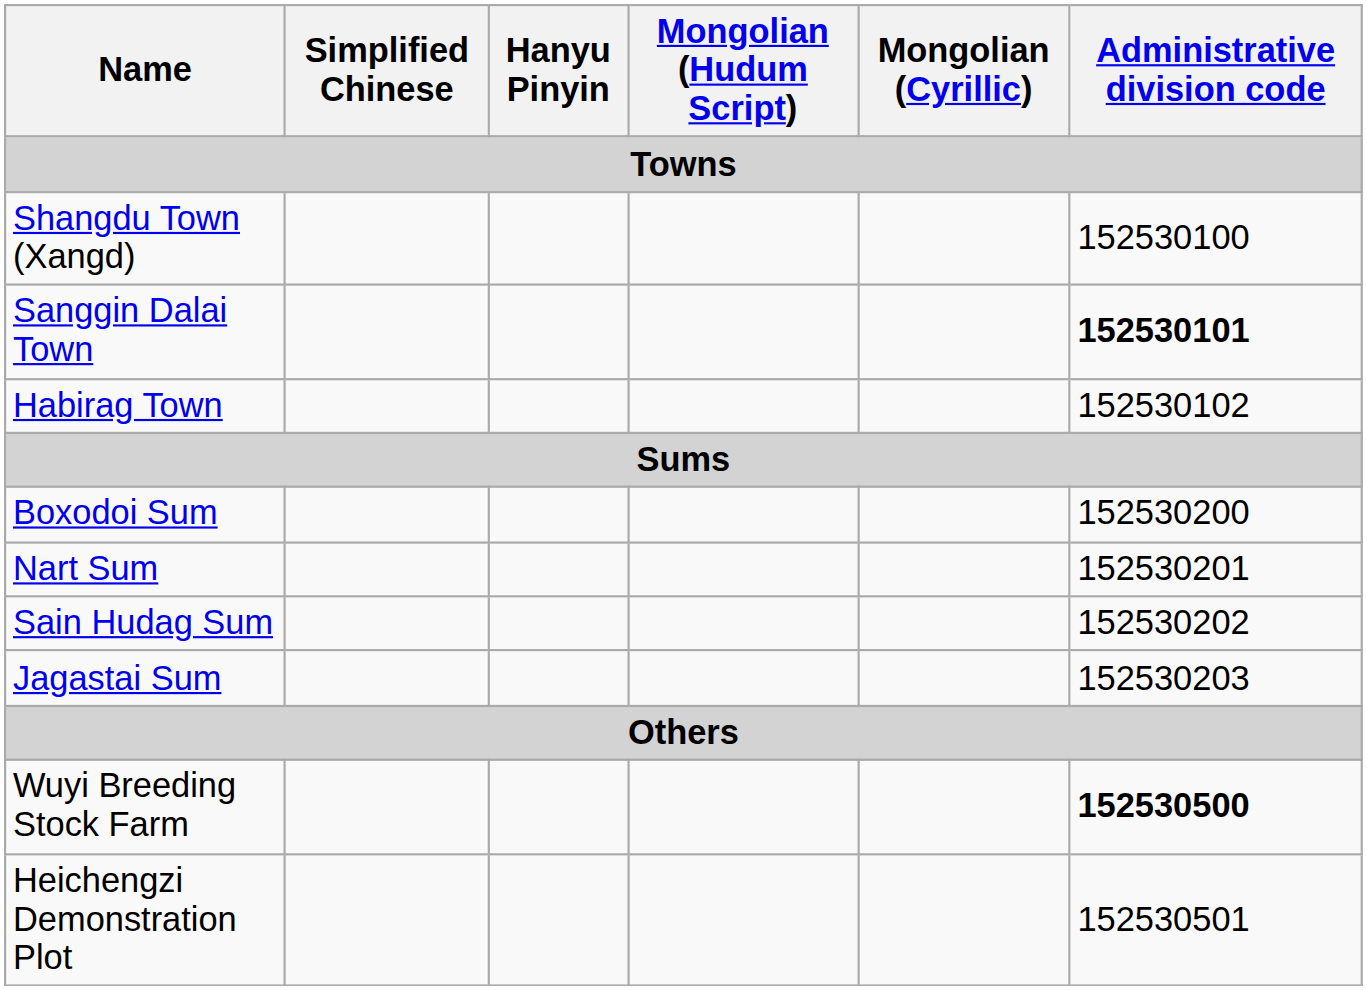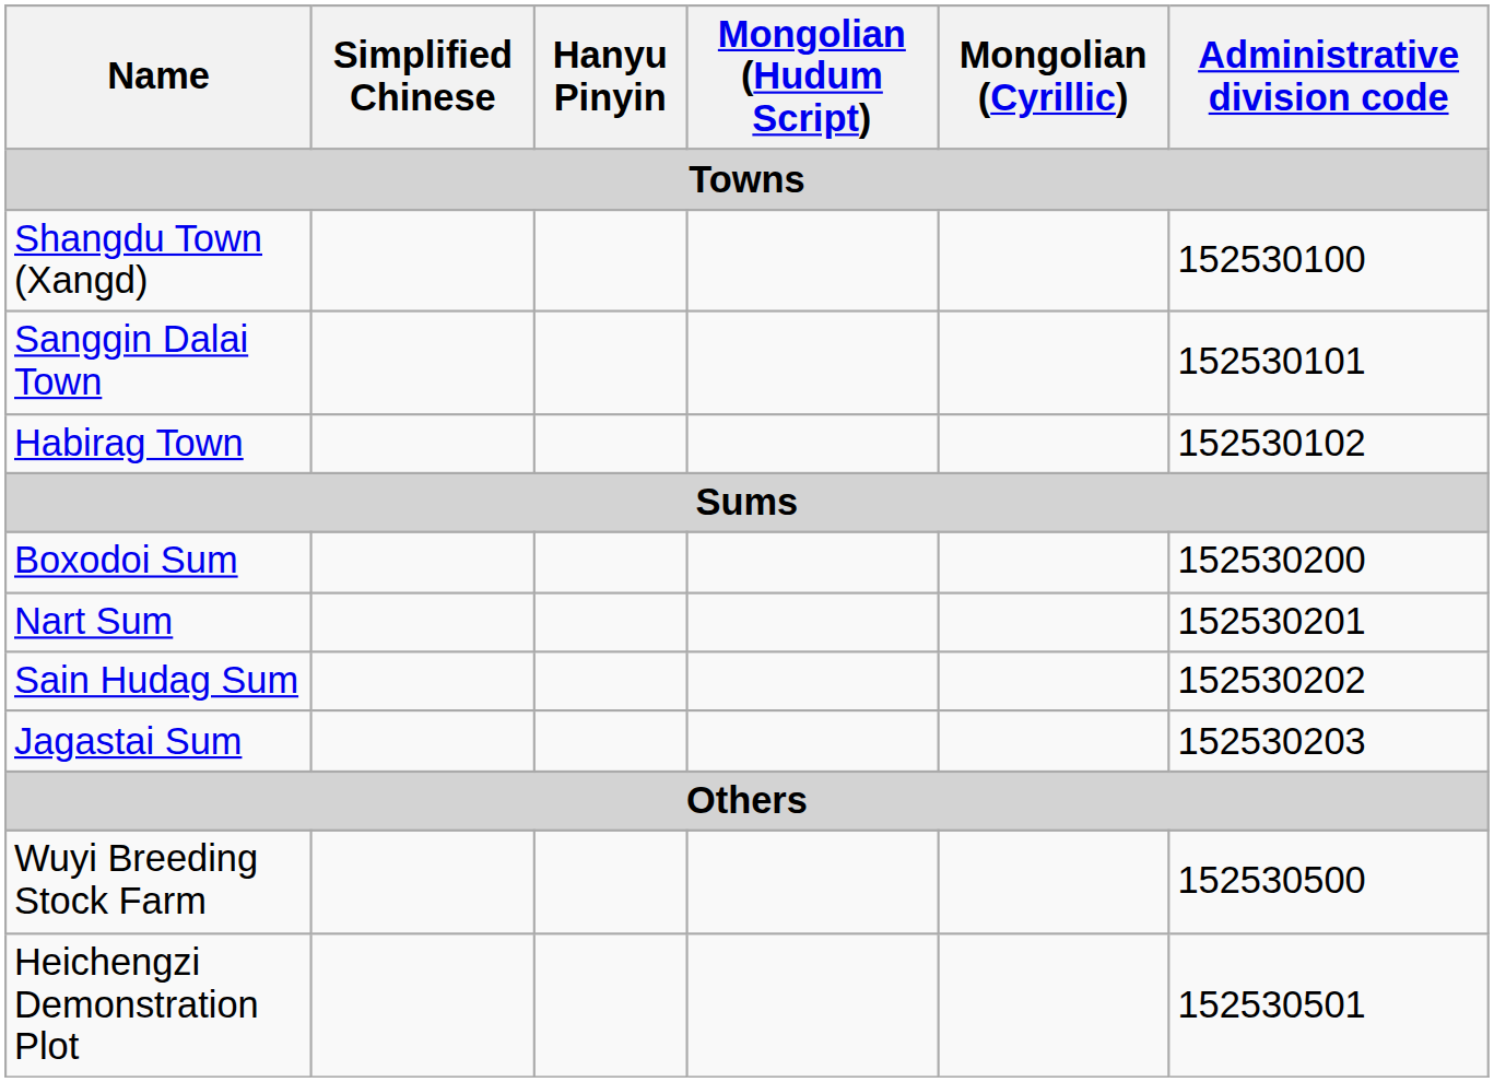Sanggin Dalai Town | Administrative division code: bold -> normal
Wuyi Breeding Stock Farm | Administrative division code: bold -> normal
